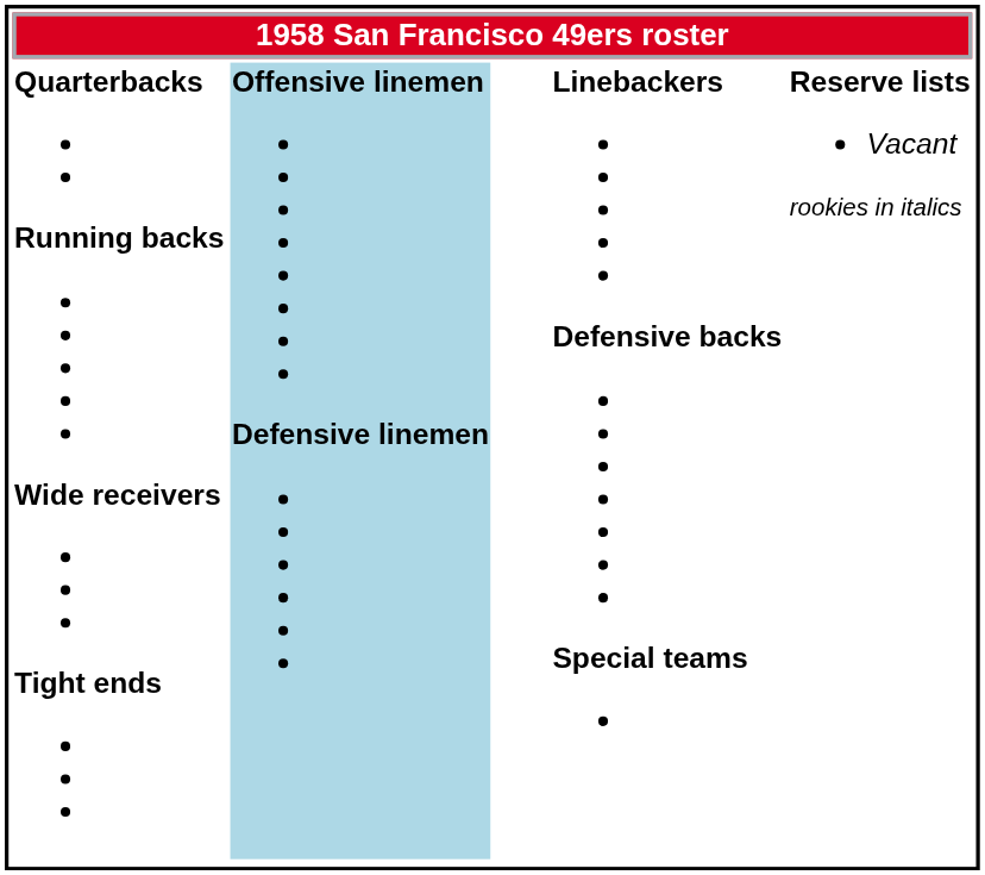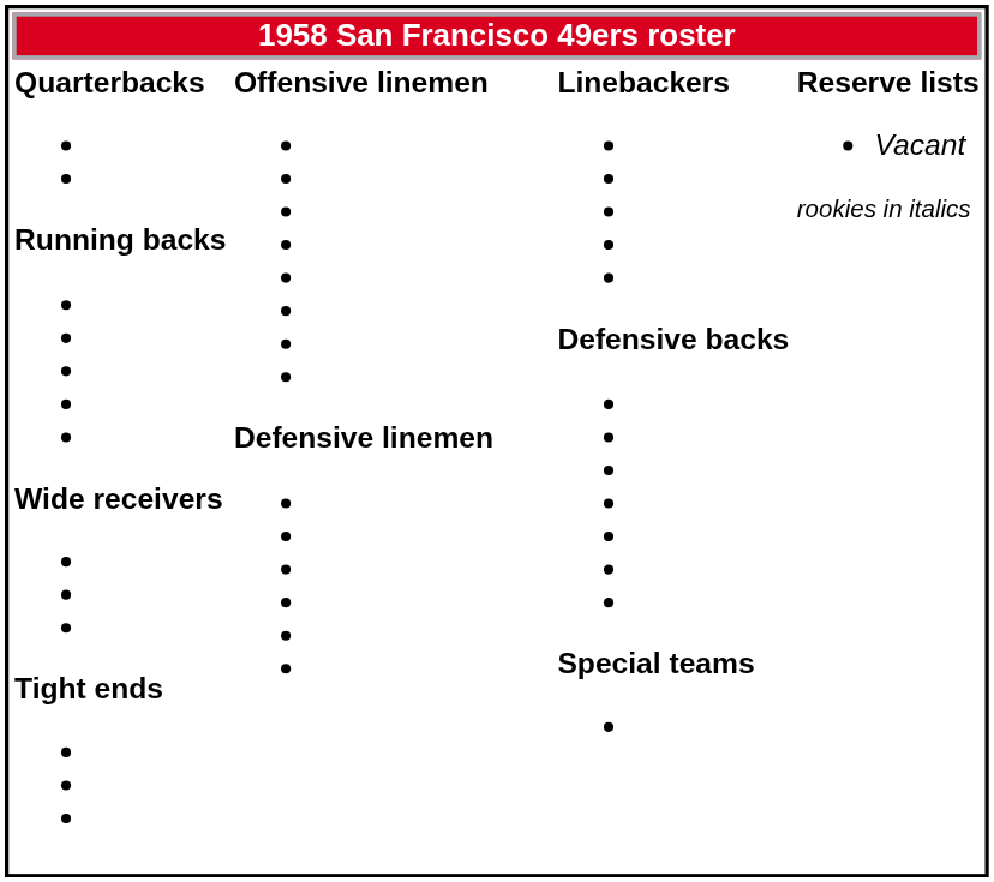Quarterbacks Running backs Wide receivers Tight ends | column 2: lightblue background -> no background
